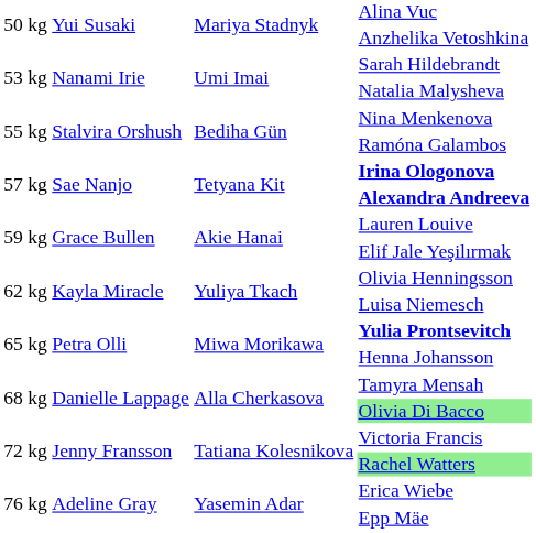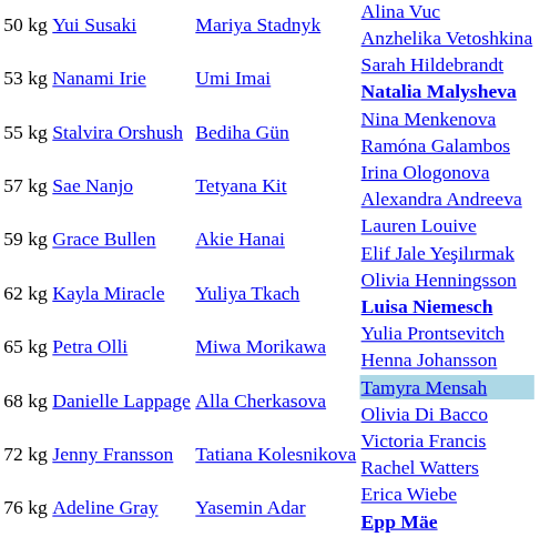Natalia Malysheva | column 4: normal -> bold
Irina Ologonova | column 4: bold -> normal
Alexandra Andreeva | column 4: bold -> normal
Luisa Niemesch | column 4: normal -> bold
Yulia Prontsevitch | column 4: bold -> normal
Tamyra Mensah | column 4: no background -> lightblue background
Olivia Di Bacco | column 4: lightgreen background -> no background
Rachel Watters | column 4: lightgreen background -> no background
Epp Mäe | column 4: normal -> bold
